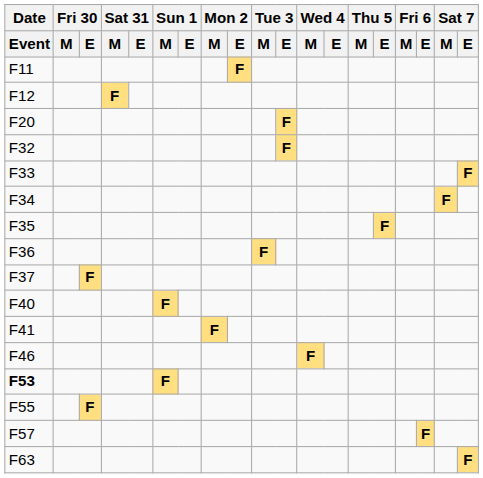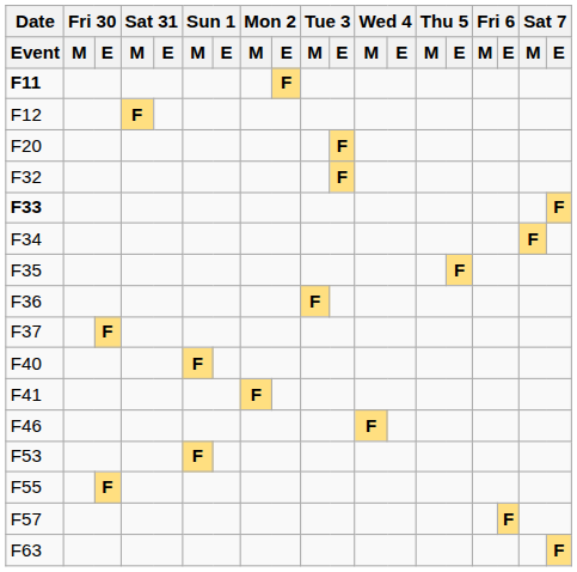F11 | Date / Event: normal -> bold
F33 | Date / Event: normal -> bold
F53 | Date / Event: bold -> normal
